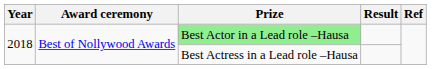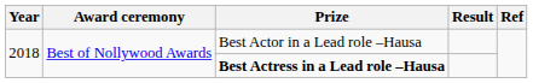Best Actor in a Lead role –Hausa | Prize: lightgreen background -> no background
Best Actress in a Lead role –Hausa | Prize: normal -> bold
